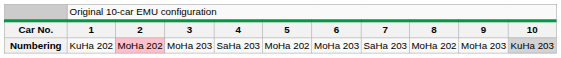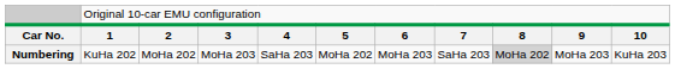Numbering | column 3: pink background -> no background
Numbering | column 9: no background -> lightgrey background
Numbering | column 11: lightgrey background -> no background
